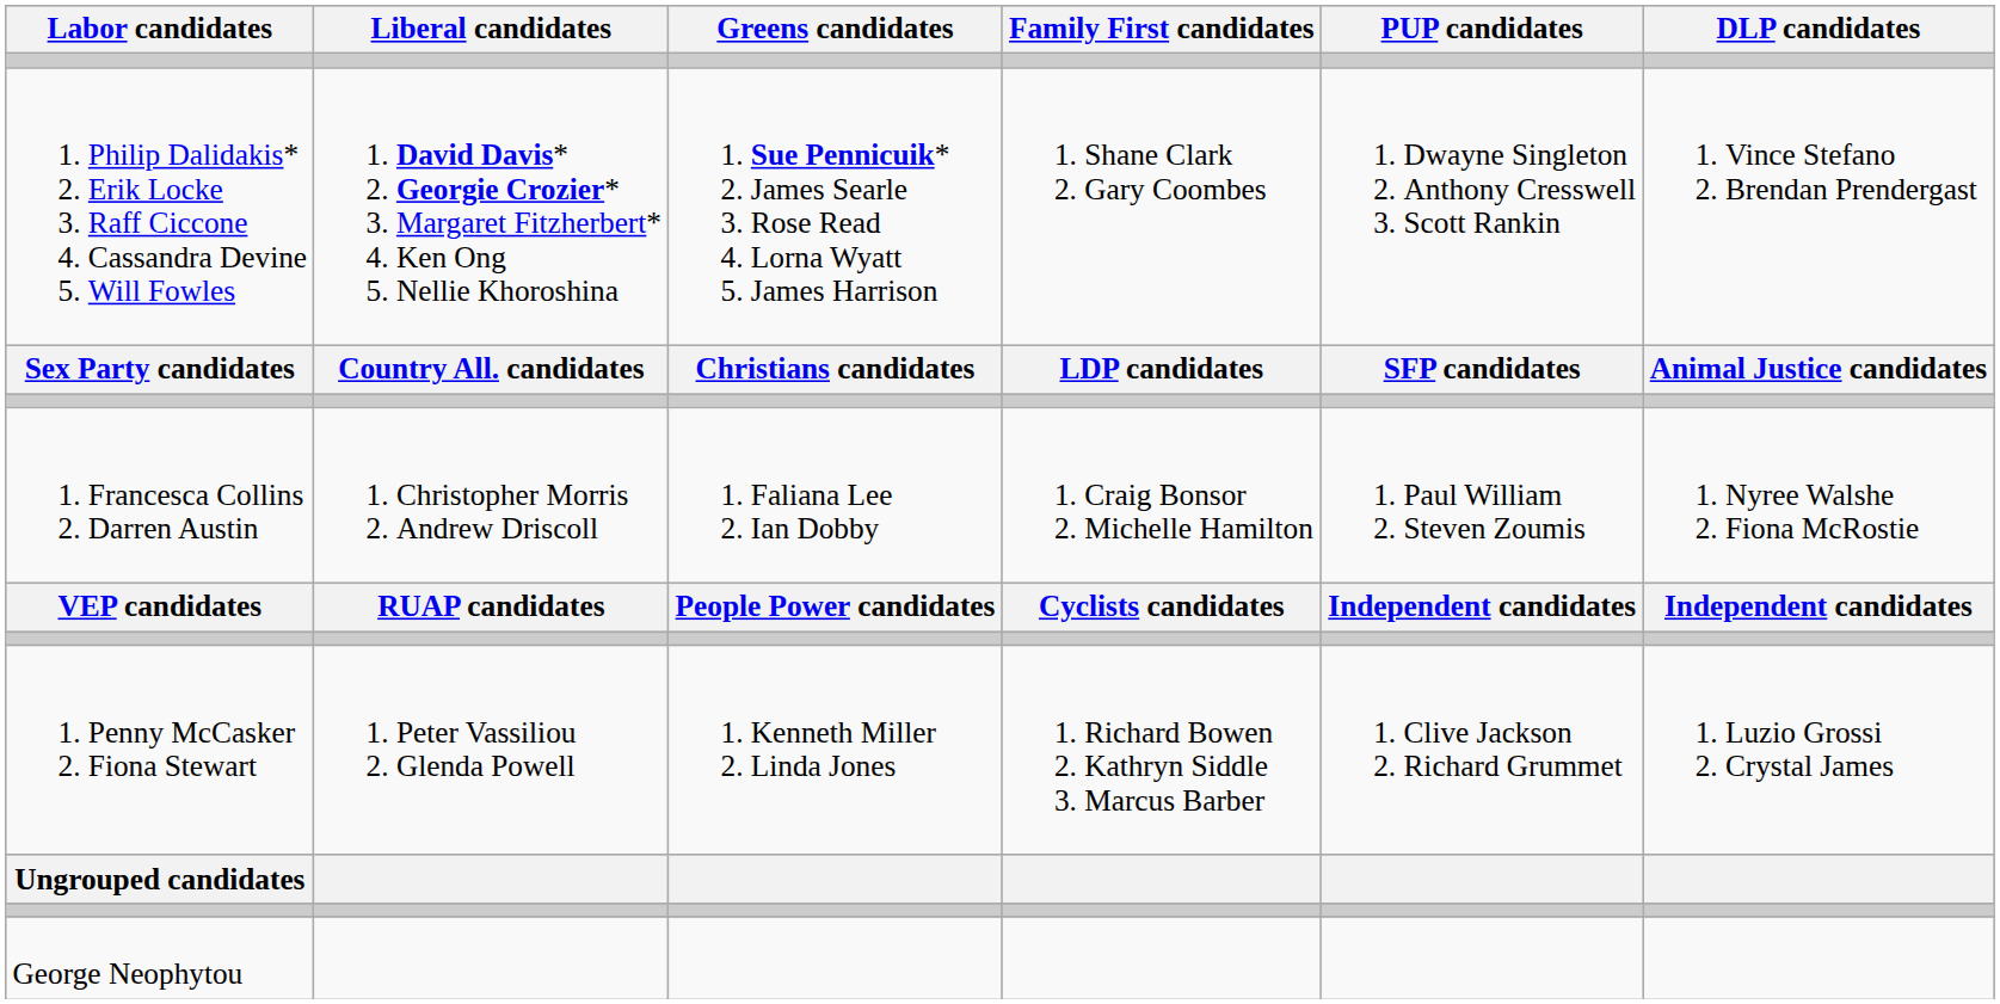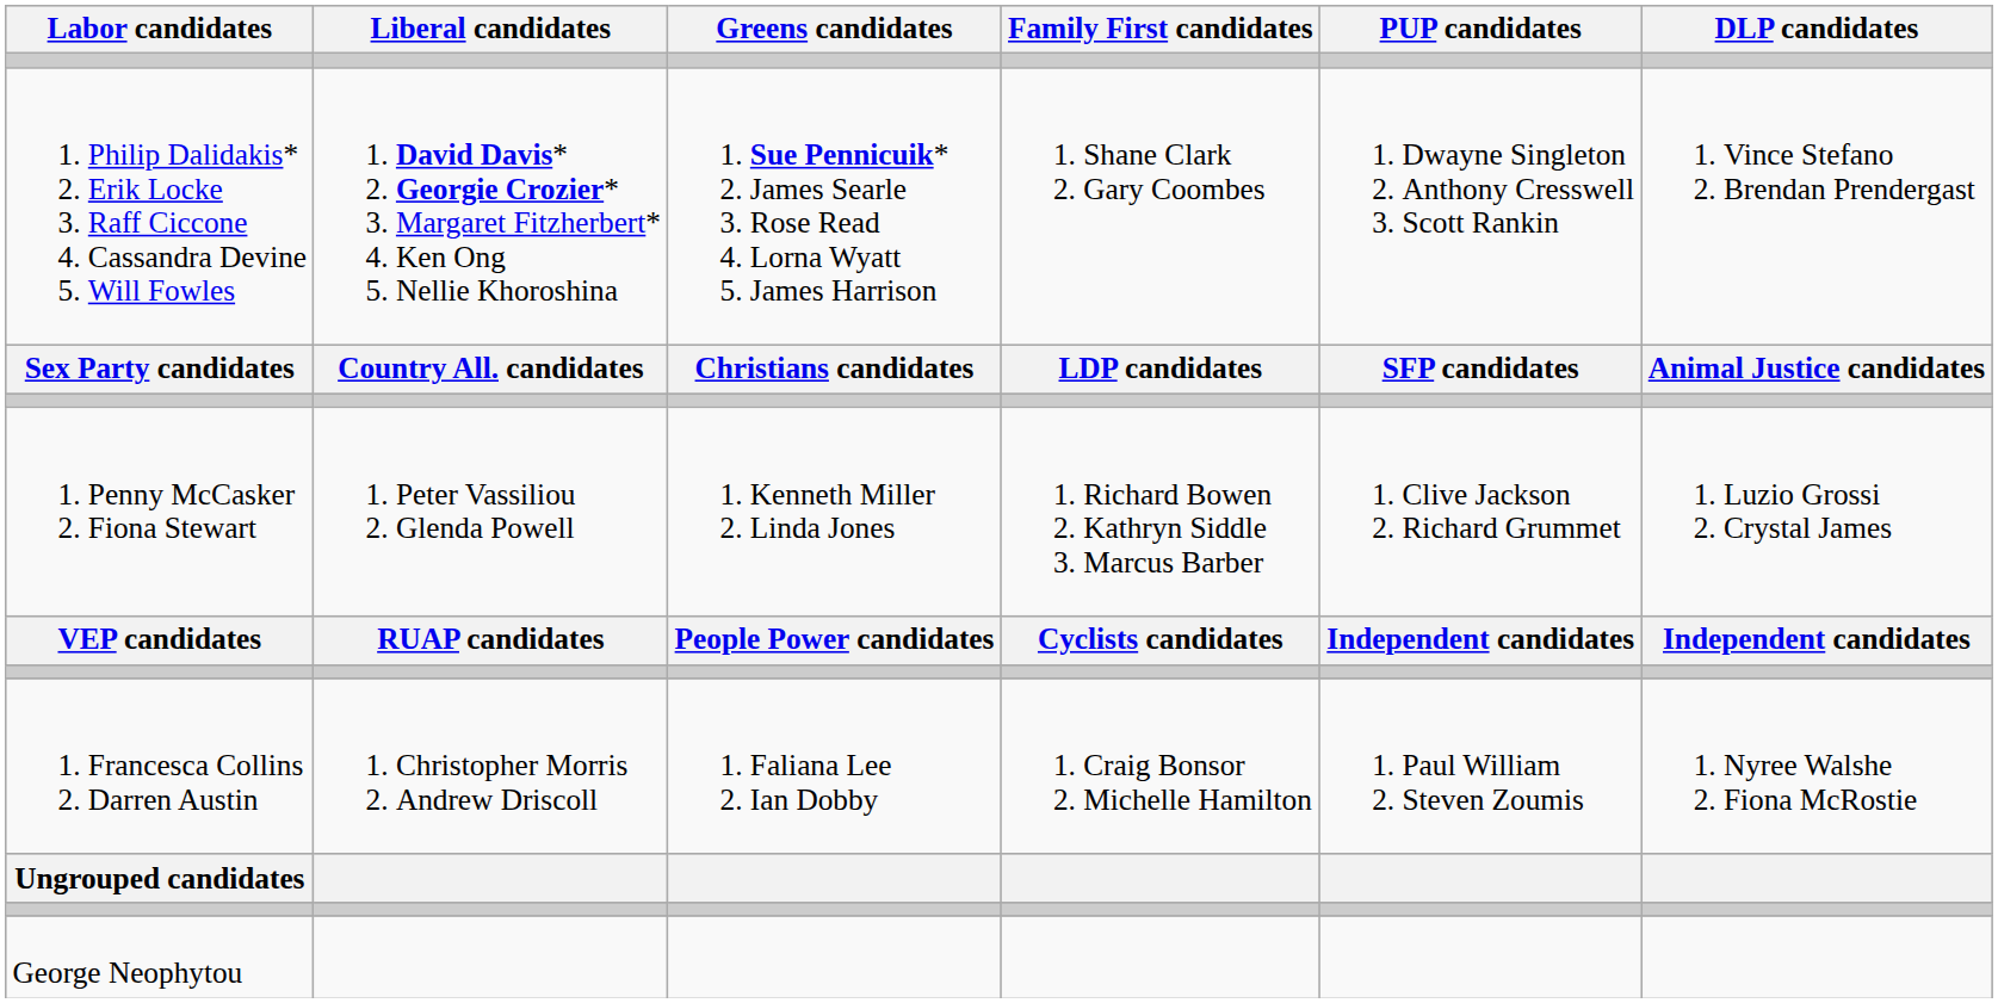rows swapped: Francesca Collins Darren Austin <-> Penny McCasker Fiona Stewart
